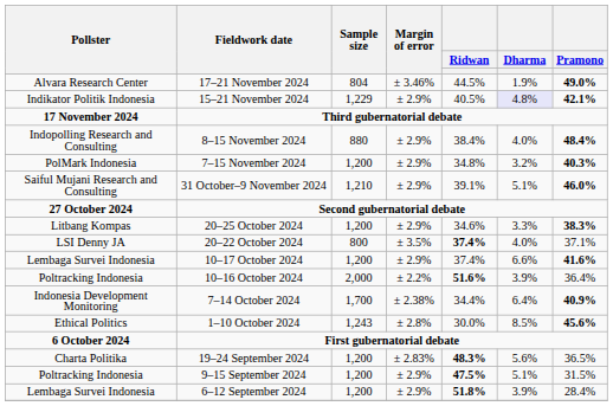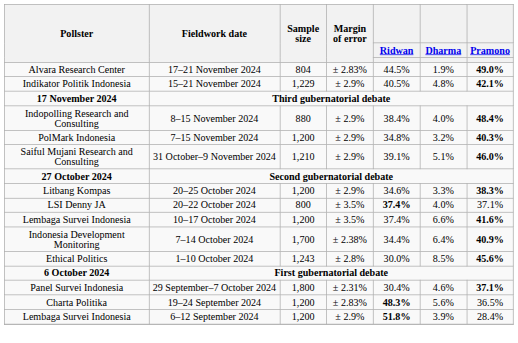17–21 November 2024 | Margin of error: ± 3.46% -> ± 2.83%
15–21 November 2024 | Dharma: lavender background -> no background
10–17 October 2024 | Margin of error: ± 2.9% -> ± 3.5%
- row: Poltracking Indonesia | 10–16 October 2024 | 2,000 | ± 2.2% | 51.6% | 3.9% | 36.4%
+ row: Panel Survei Indonesia | 29 September–7 October 2024 | 1,800 | ± 2.31% | 30.4% | 4.6% | 37.1%
- row: Poltracking Indonesia | 9–15 September 2024 | 1,200 | ± 2.9% | 47.5% | 5.1% | 31.5%
